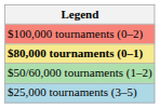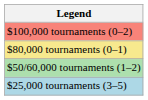row 3 | column 1: bold -> normal
